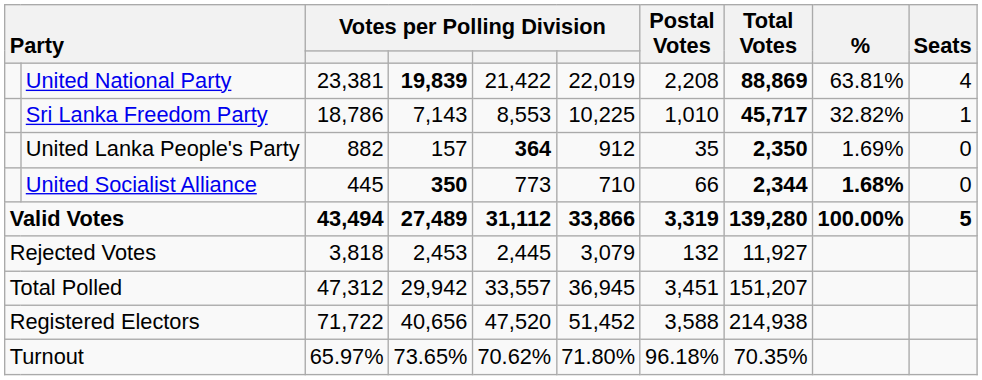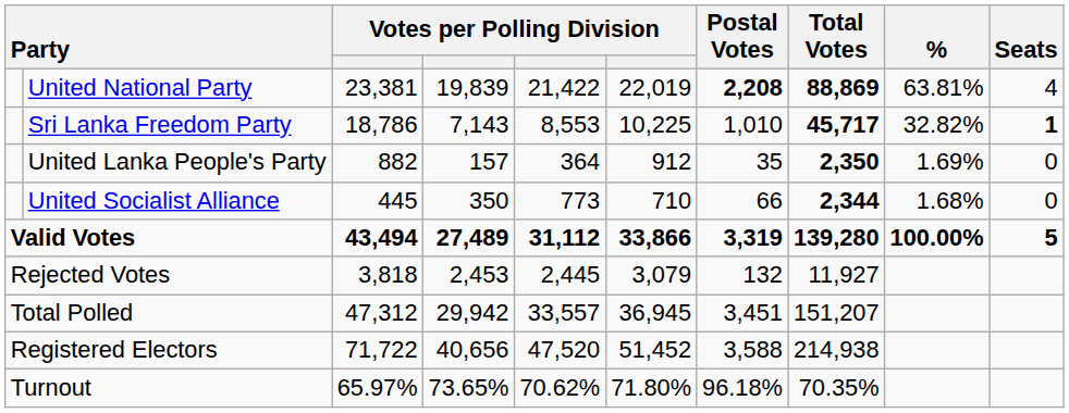United National Party | column 4: bold -> normal
United National Party | Postal Votes: normal -> bold
Sri Lanka Freedom Party | Seats: normal -> bold
United Lanka People's Party | column 5: bold -> normal
United Socialist Alliance | column 4: bold -> normal
United Socialist Alliance | %: bold -> normal
